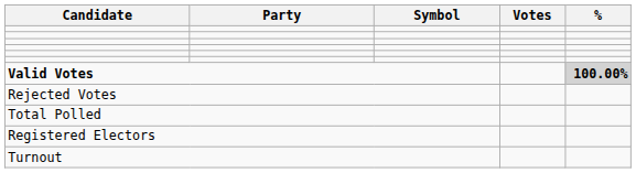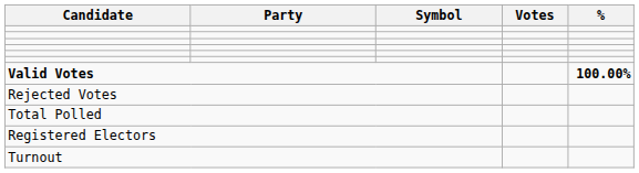Valid Votes | %: lightgrey background -> no background
